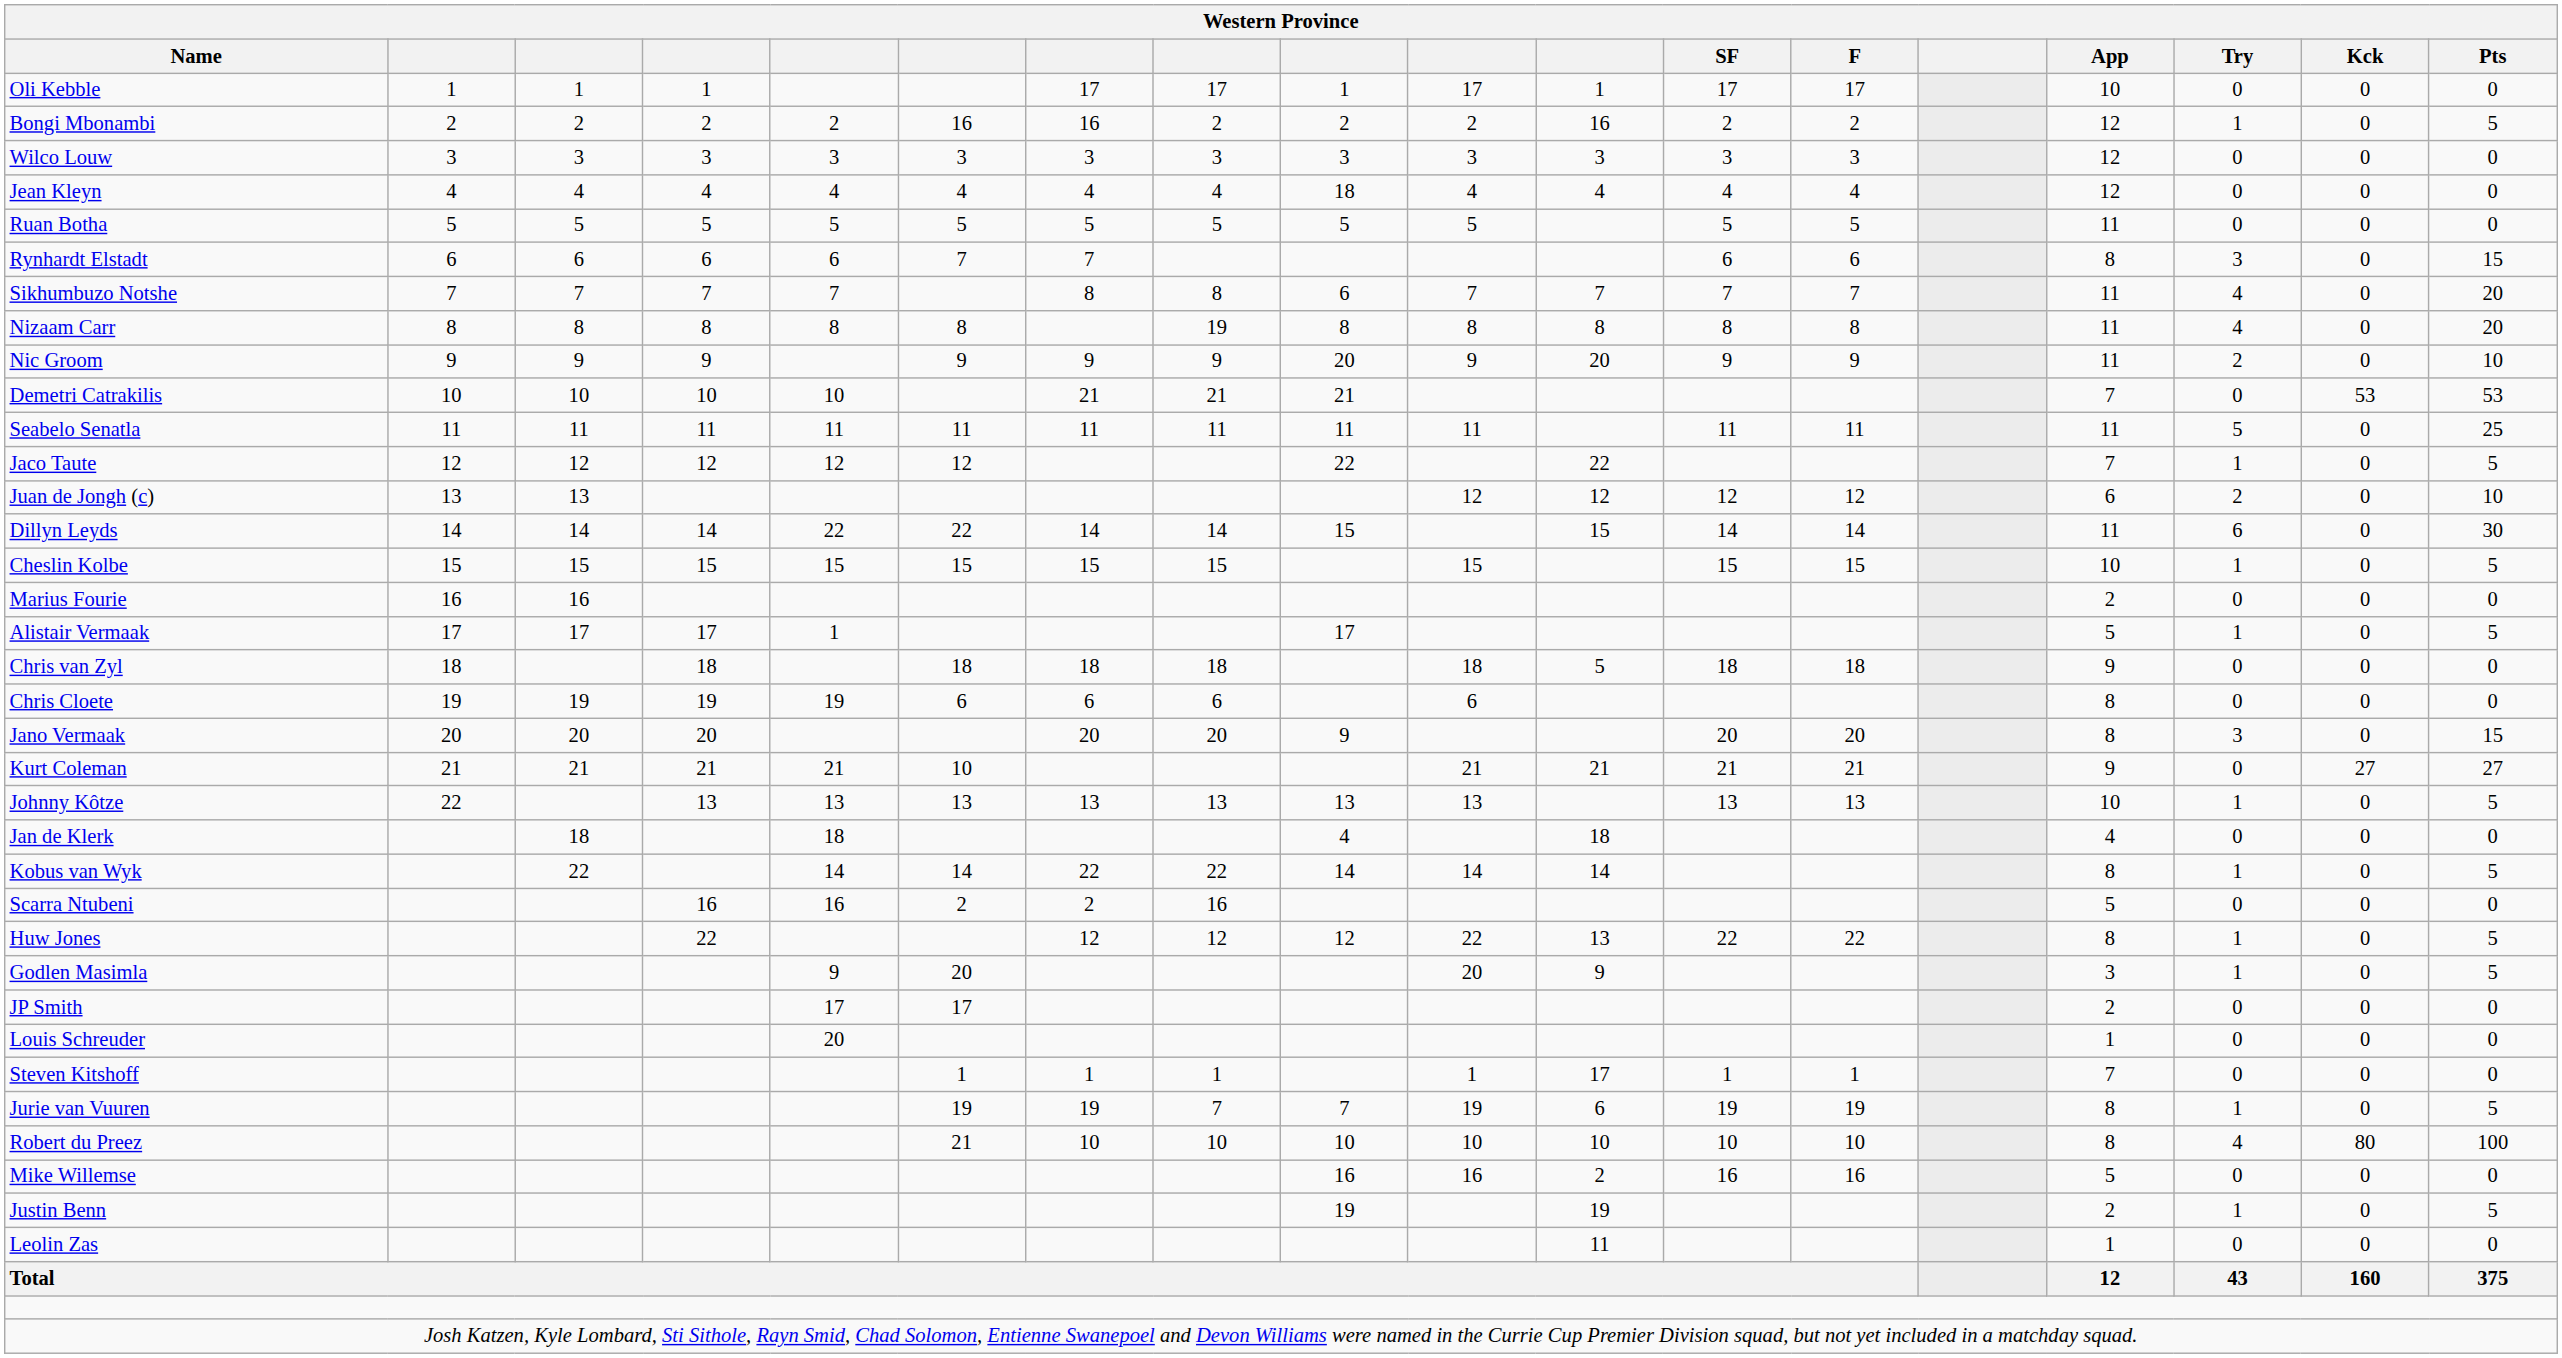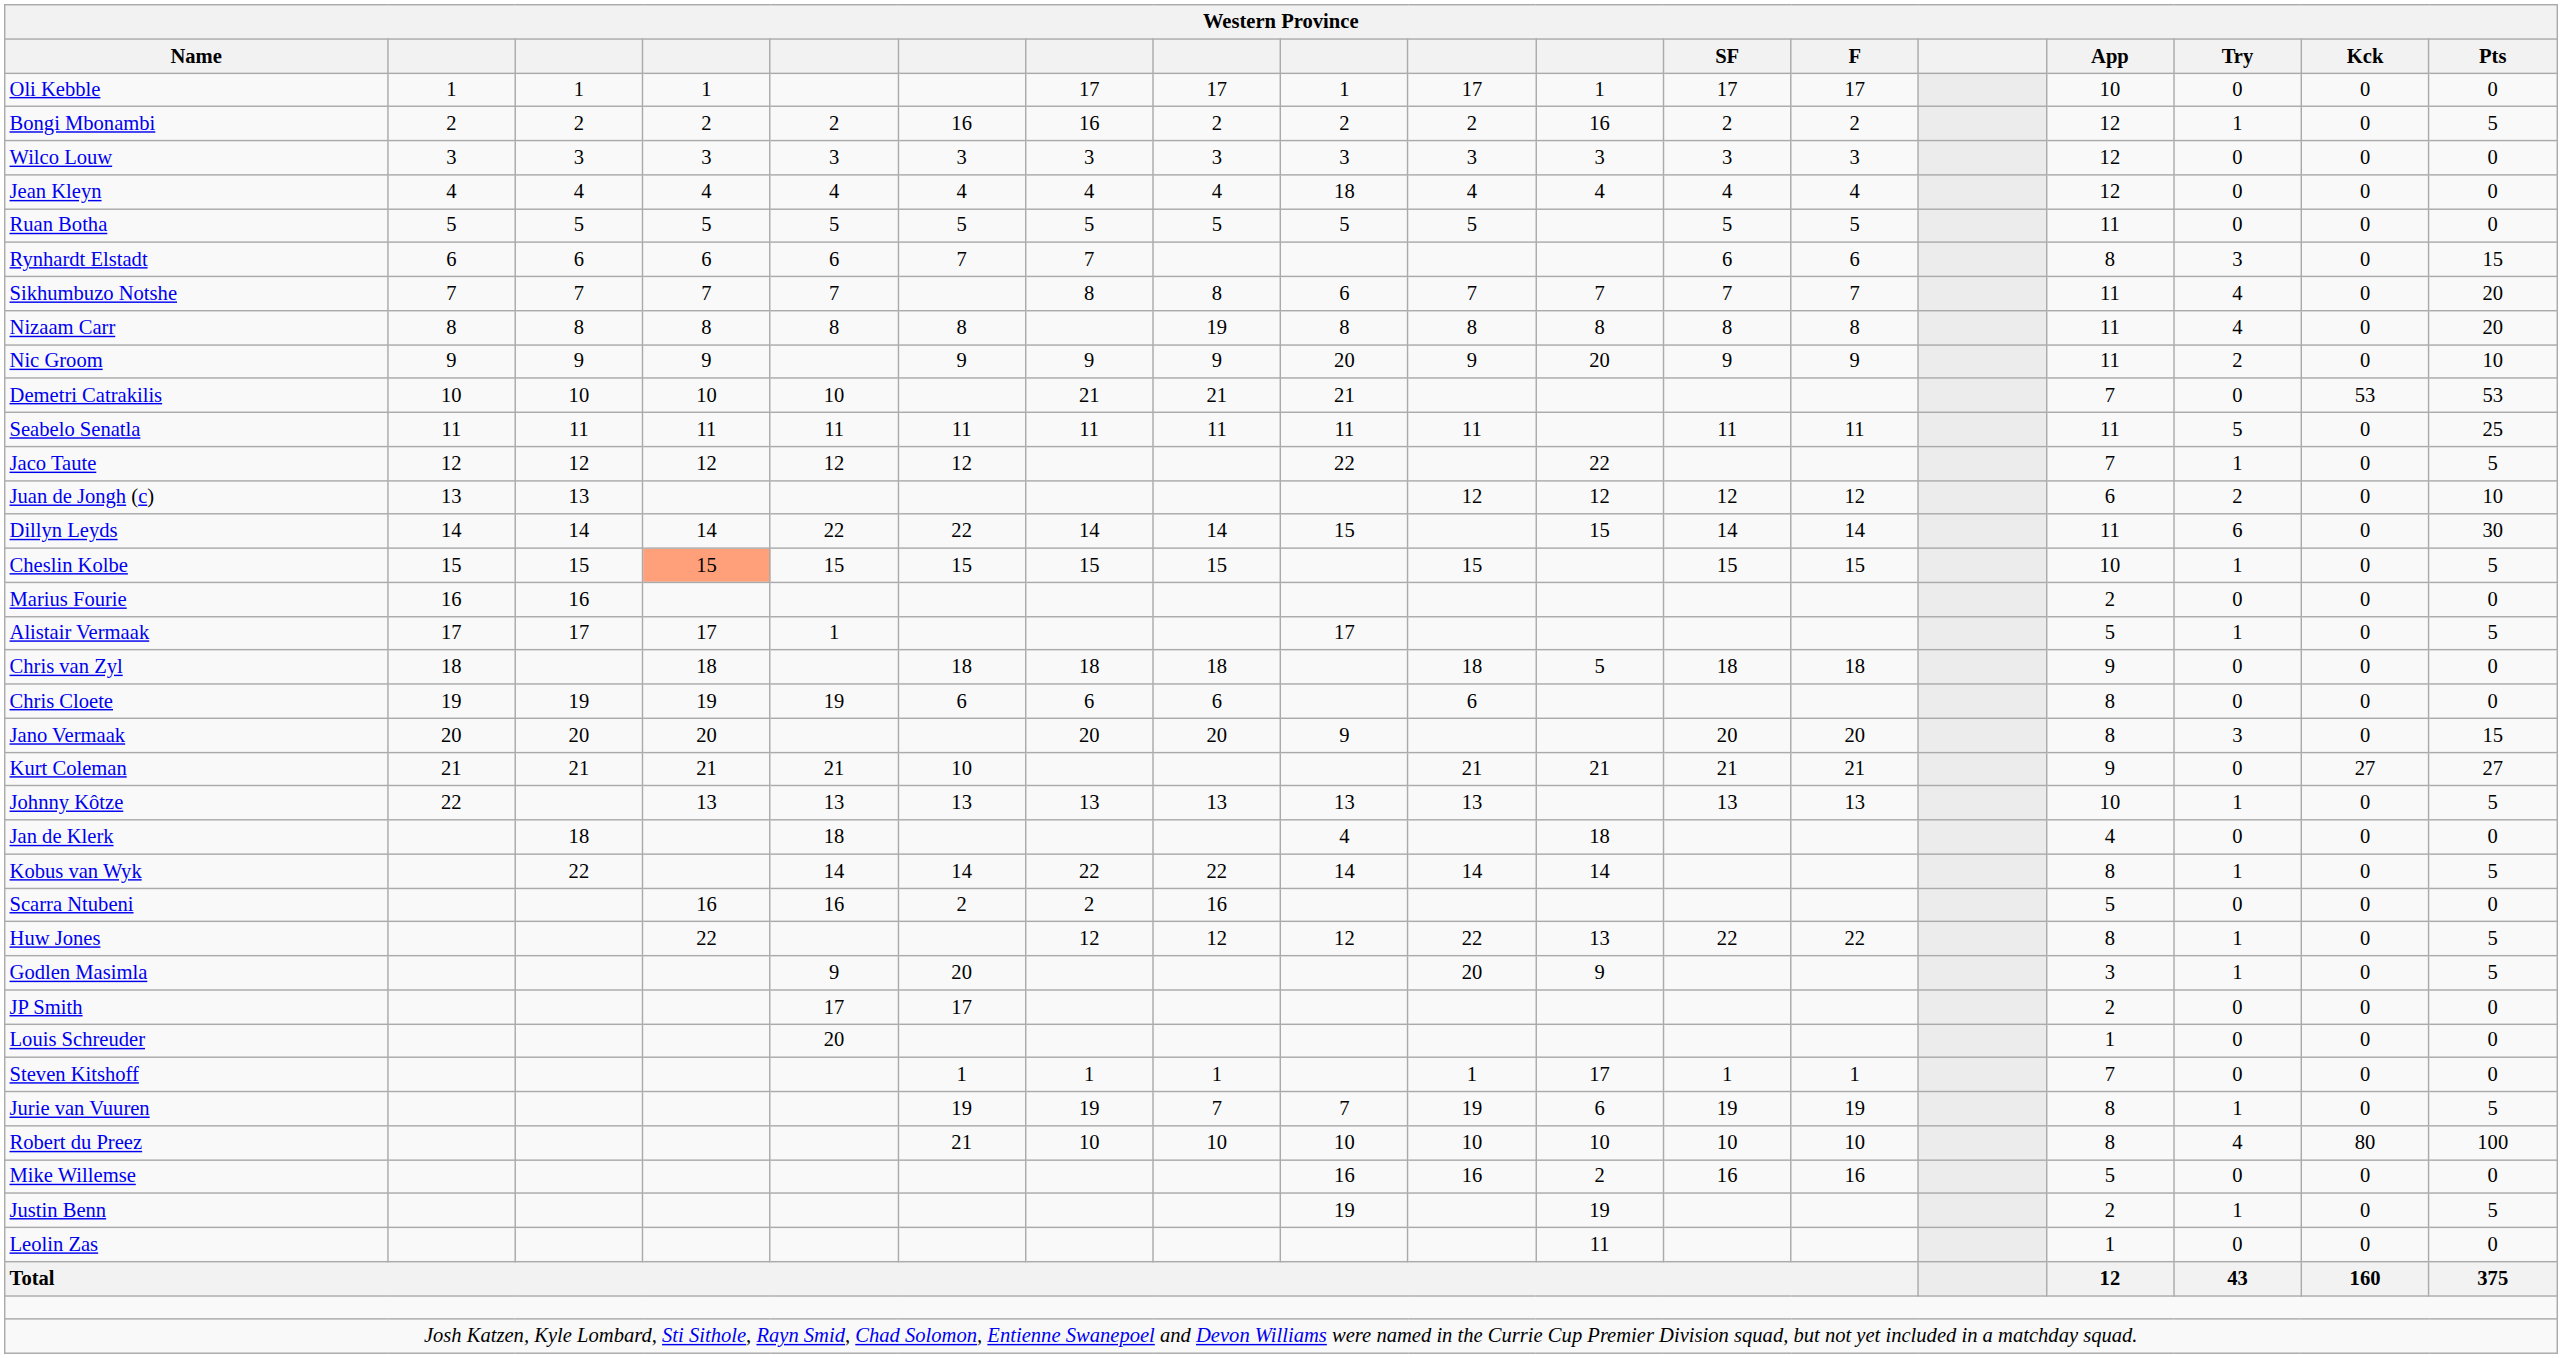Cheslin Kolbe | column 4: no background -> lightsalmon background
